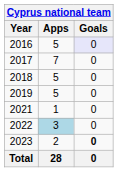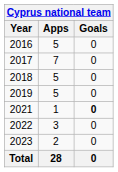2016 | Goals: lavender background -> no background
2021 | Goals: normal -> bold
2022 | Apps: lightblue background -> no background
2023 | Goals: bold -> normal
